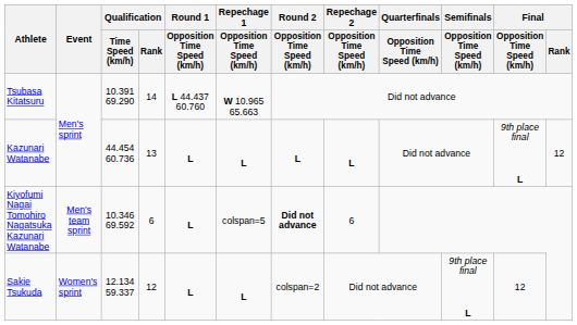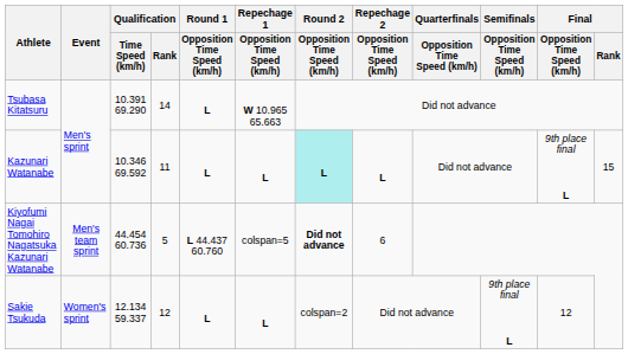Tsubasa Kitatsuru | Round 1 / Opposition Time Speed (km/h): L 44.437 60.760 -> L
Kazunari Watanabe | Qualification / Time Speed (km/h): 44.454 60.736 -> 10.346 69.592
Kazunari Watanabe | Qualification / Rank: 13 -> 11
Kazunari Watanabe | Round 2 / Opposition Time Speed (km/h): no background -> paleturquoise background
Kazunari Watanabe | Final / Rank: 12 -> 15
Kiyofumi Nagai Tomohiro Nagatsuka Kazunari Watanabe | Qualification / Time Speed (km/h): 10.346 69.592 -> 44.454 60.736
Kiyofumi Nagai Tomohiro Nagatsuka Kazunari Watanabe | Qualification / Rank: 6 -> 5
Kiyofumi Nagai Tomohiro Nagatsuka Kazunari Watanabe | Round 1 / Opposition Time Speed (km/h): L -> L 44.437 60.760
